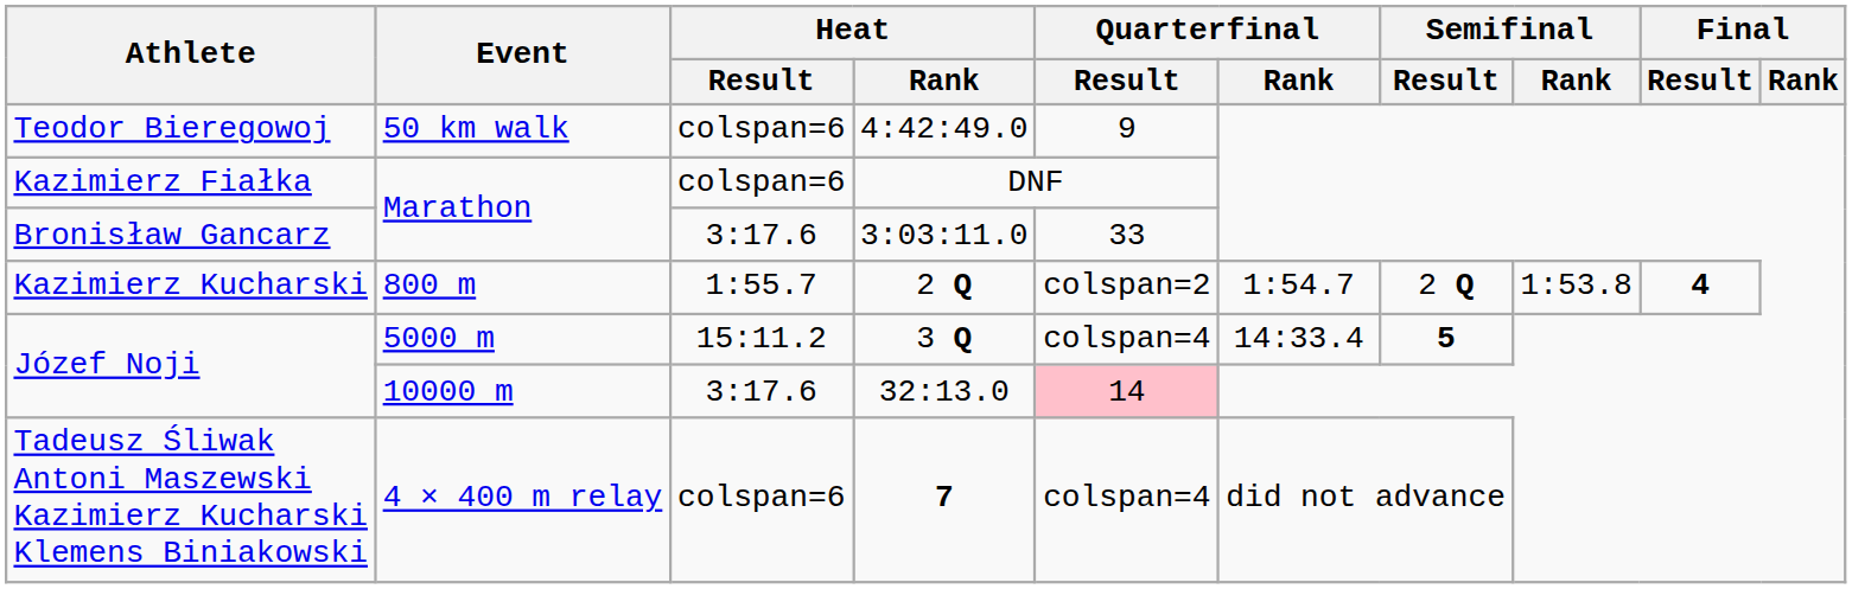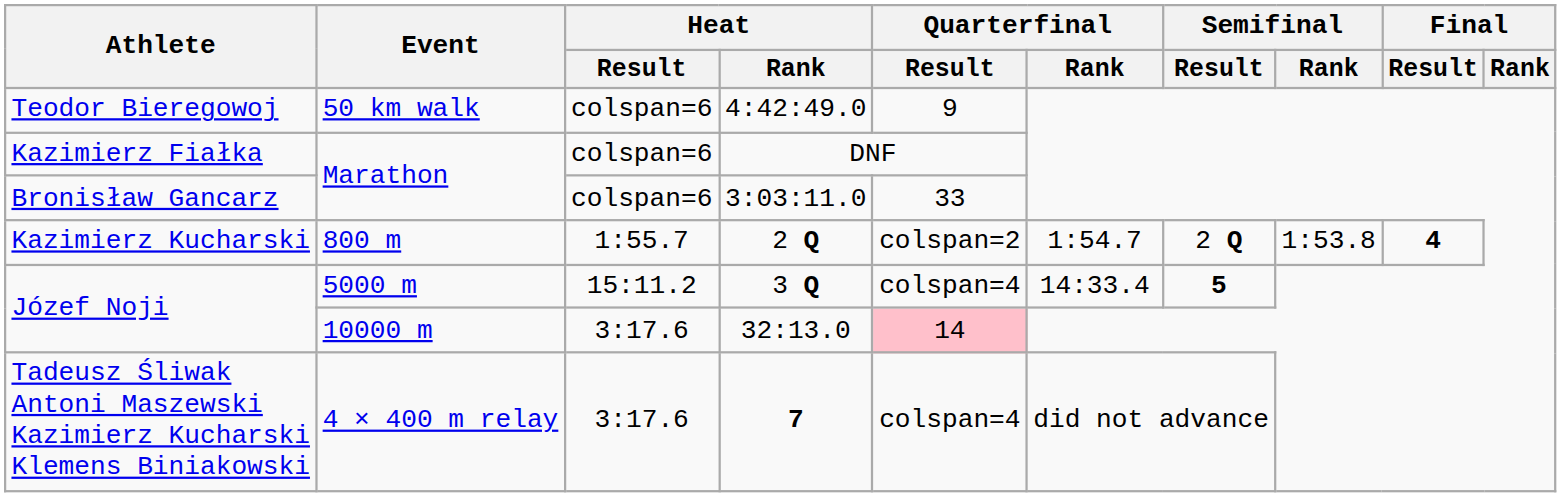3:03:11.0 | Heat / Result: 3:17.6 -> colspan=6
7 | Heat / Result: colspan=6 -> 3:17.6
